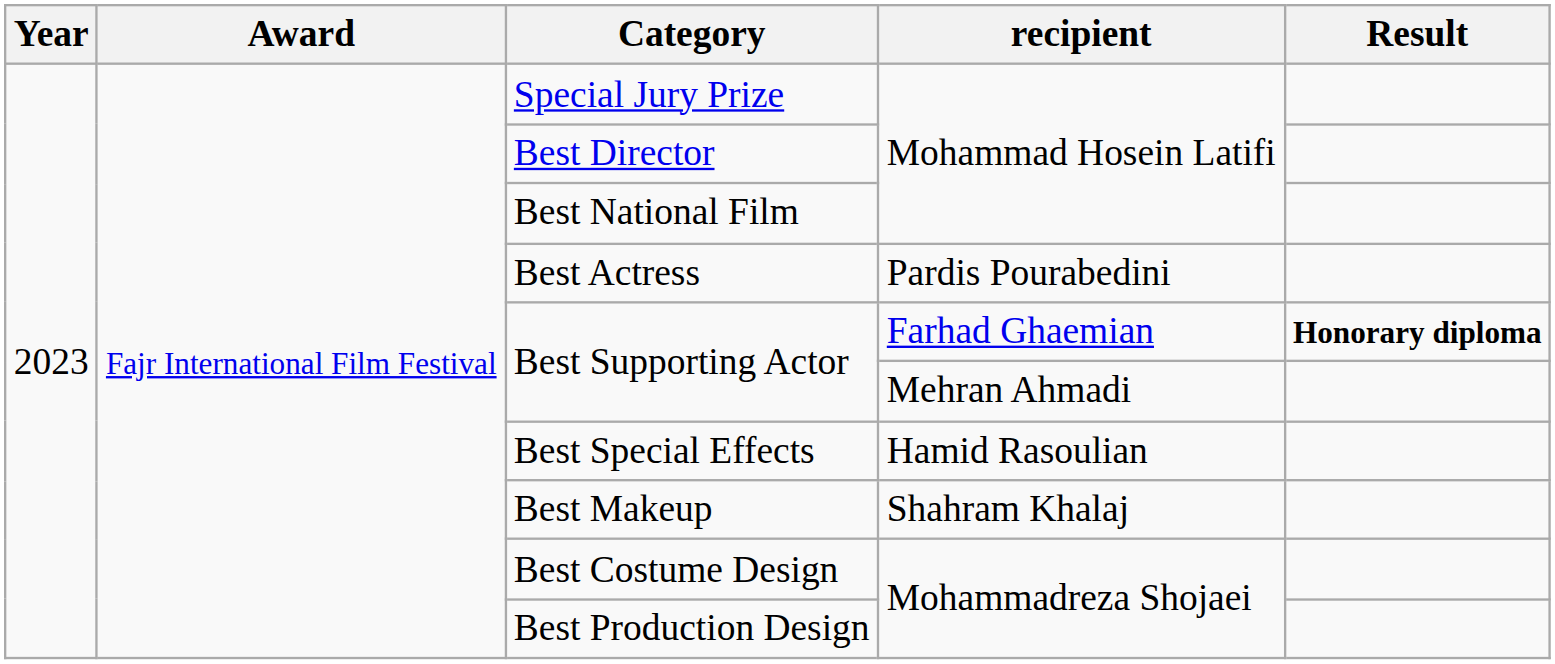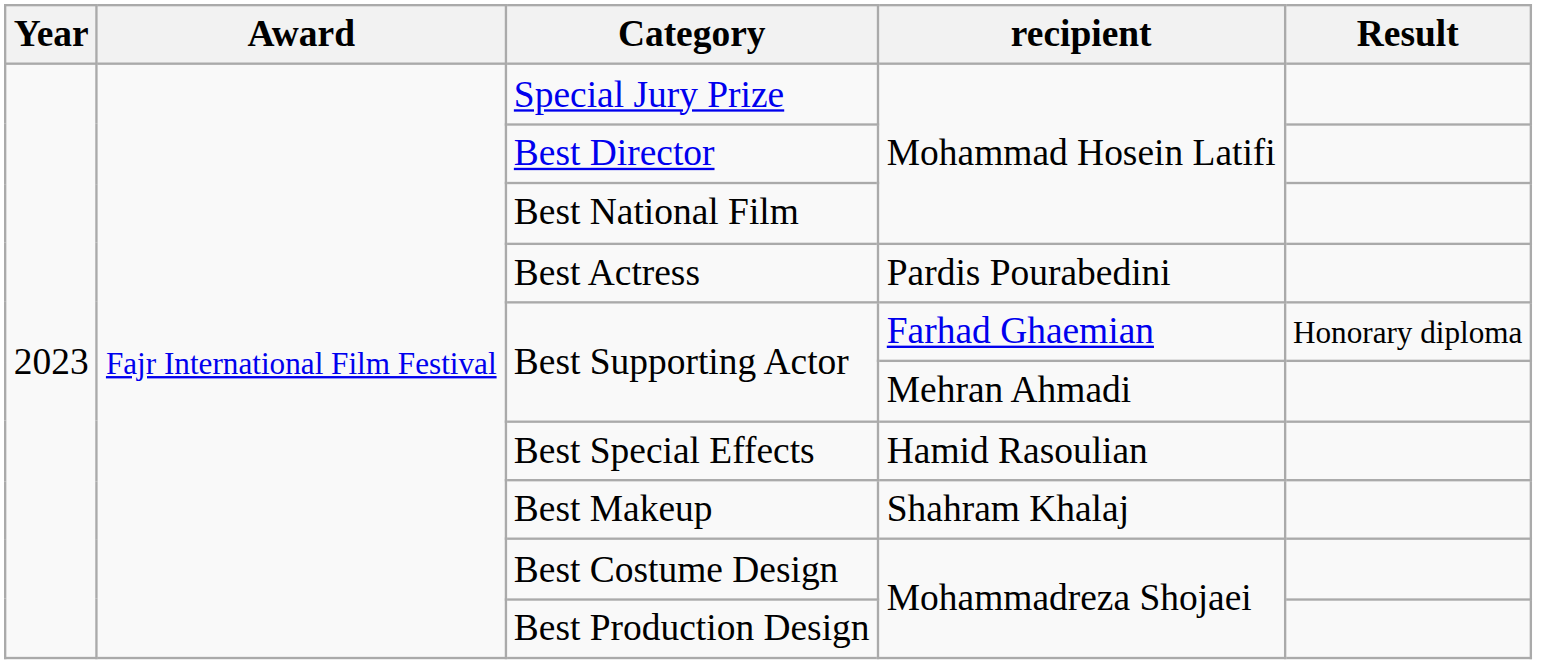Best Supporting Actor / Farhad Ghaemian | Result: bold -> normal
